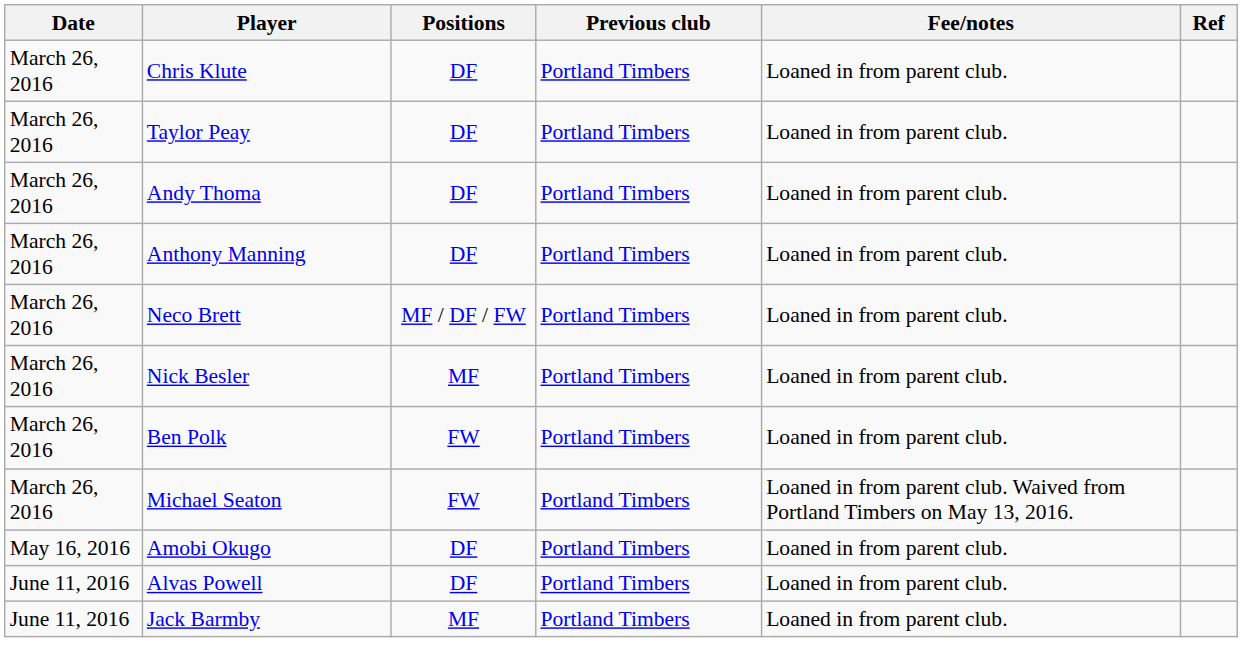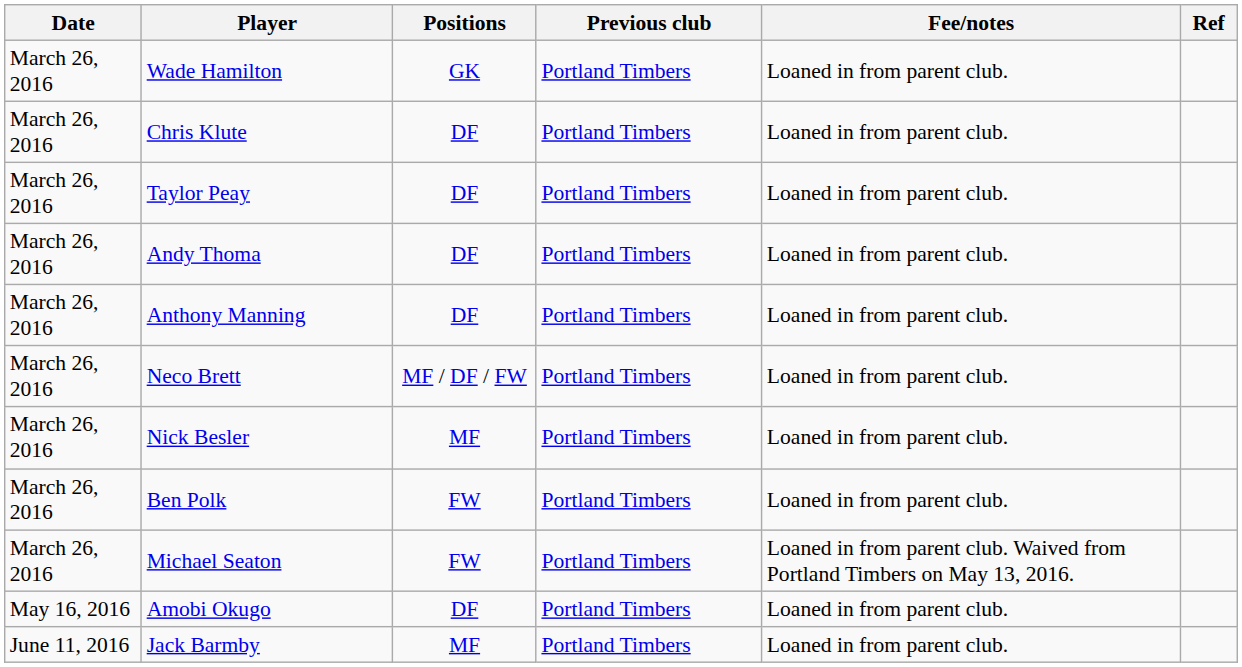+ row: March 26, 2016 | Wade Hamilton | GK | Portland Timbers | Loaned in from parent club.
- row: June 11, 2016 | Alvas Powell | DF | Portland Timbers | Loaned in from parent club.
